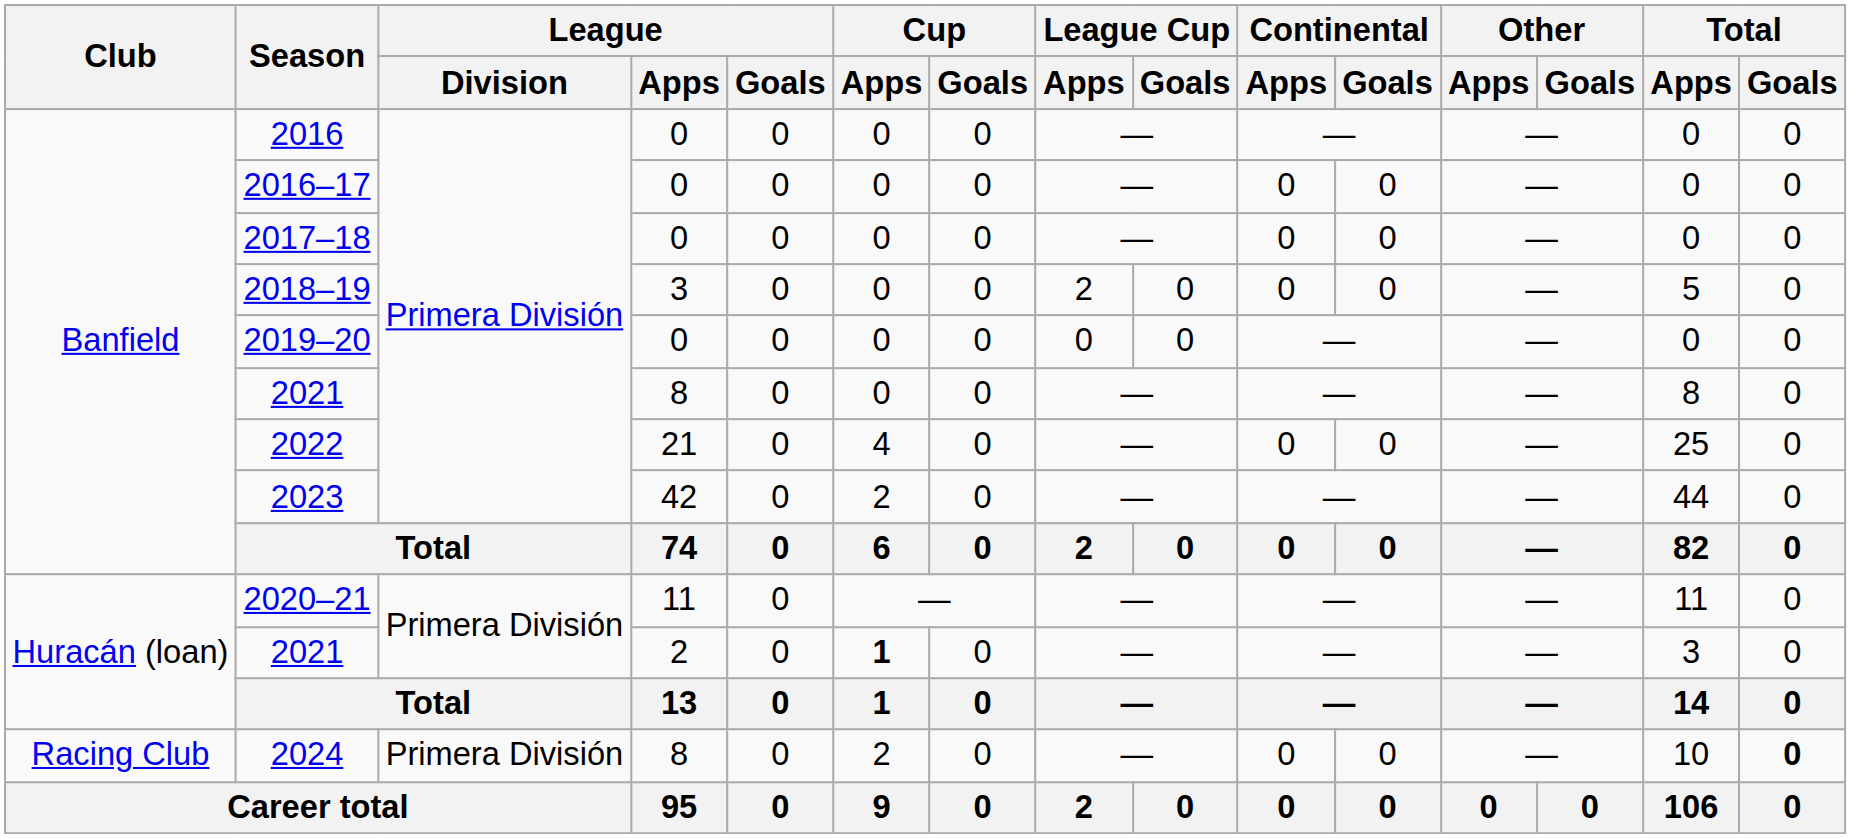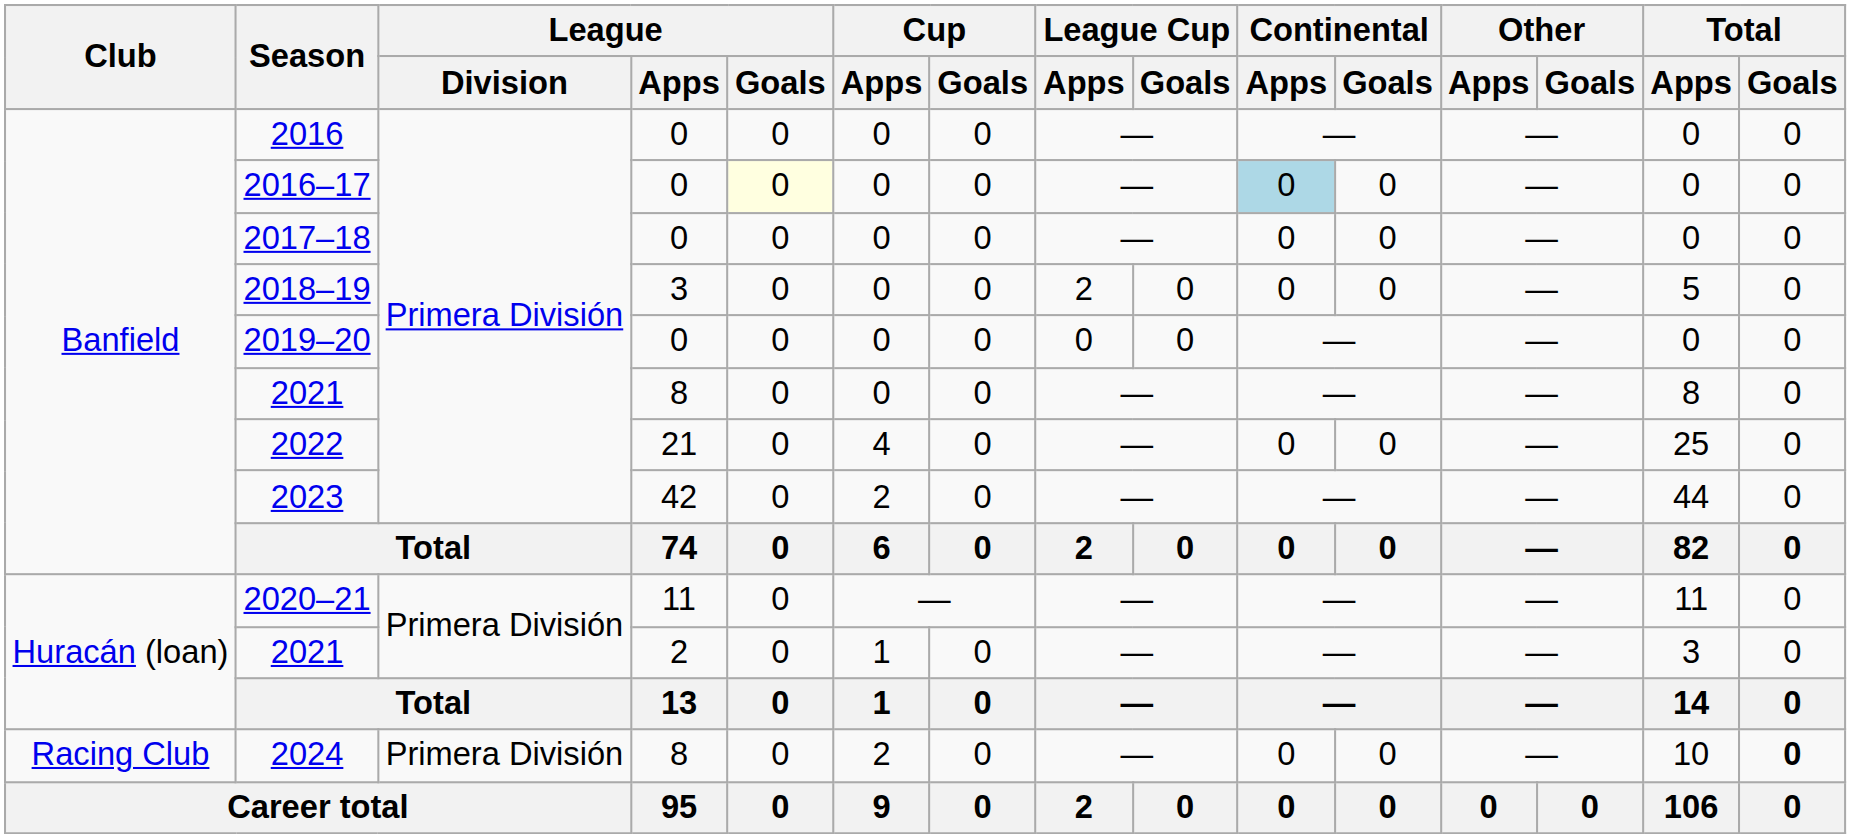2016–17 | League / Goals: no background -> lightyellow background
2016–17 | Continental / Apps: no background -> lightblue background
2021 / 2 | Cup / Apps: bold -> normal
